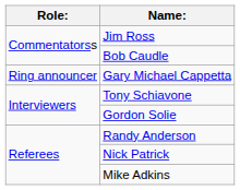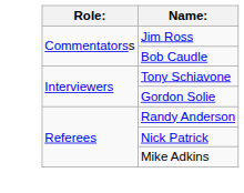- row: Ring announcer | Gary Michael Cappetta
